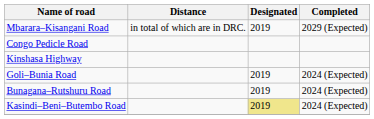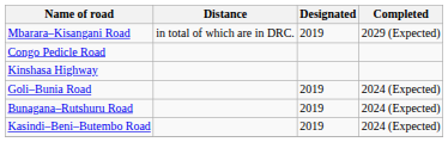Kasindi–Beni–Butembo Road | Designated: khaki background -> no background
